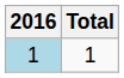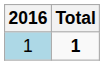row 2 | Total: normal -> bold
